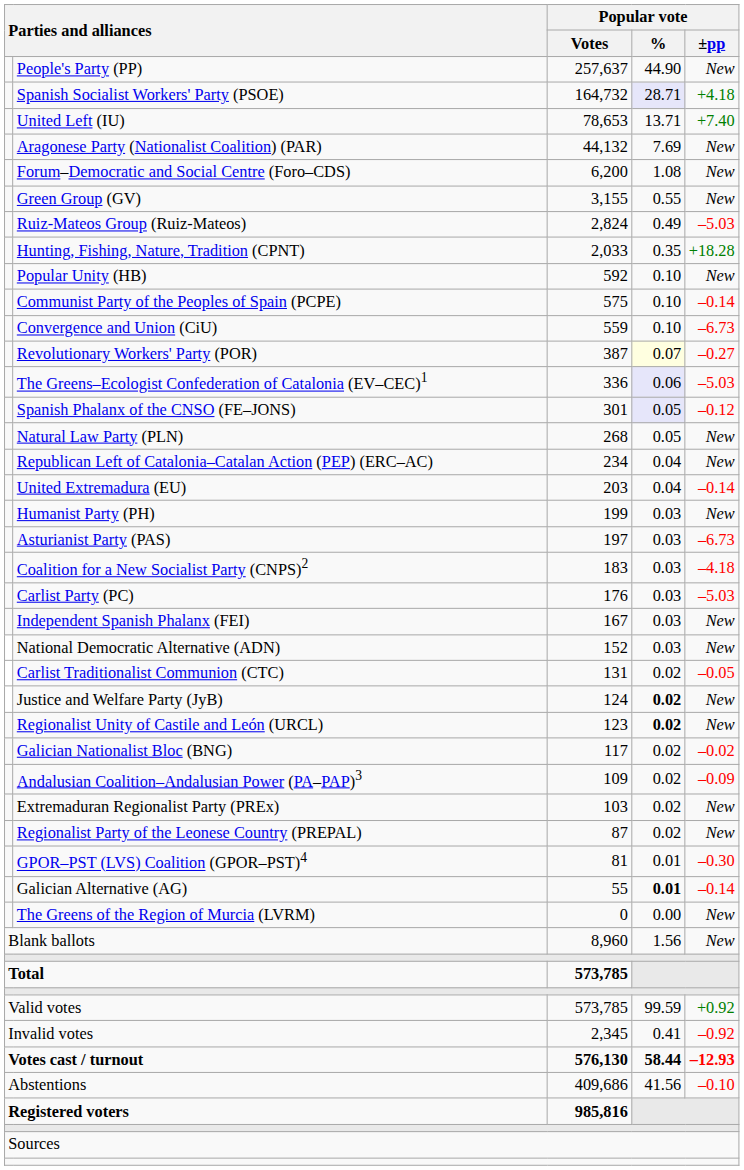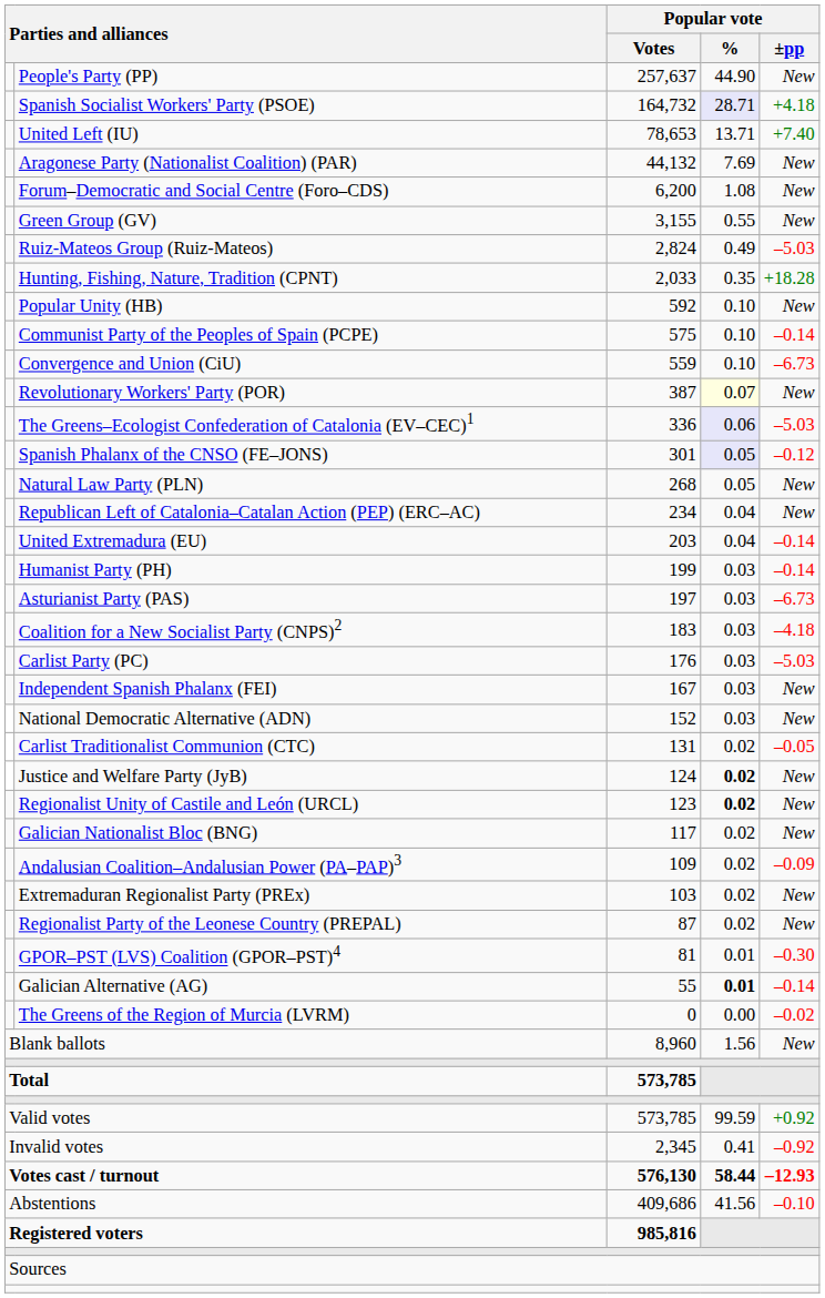Revolutionary Workers' Party (POR) | Popular vote / ±pp: –0.27 -> New
Humanist Party (PH) | Popular vote / ±pp: New -> –0.14
Galician Nationalist Bloc (BNG) | Popular vote / ±pp: –0.02 -> New
The Greens of the Region of Murcia (LVRM) | Popular vote / ±pp: New -> –0.02
